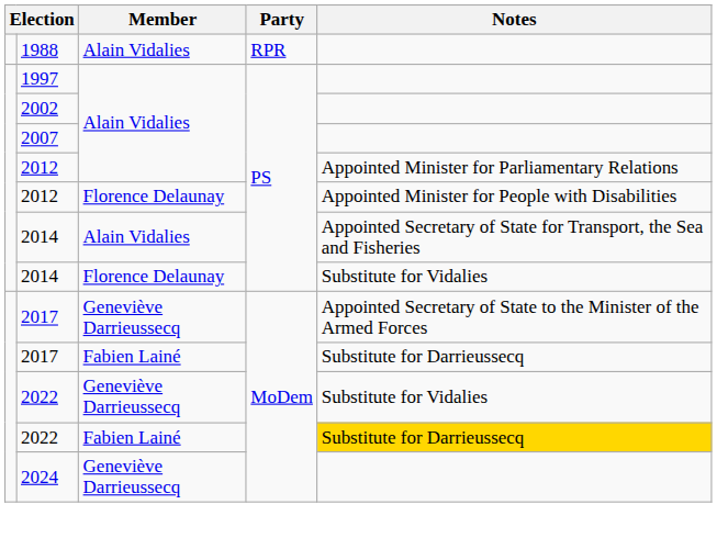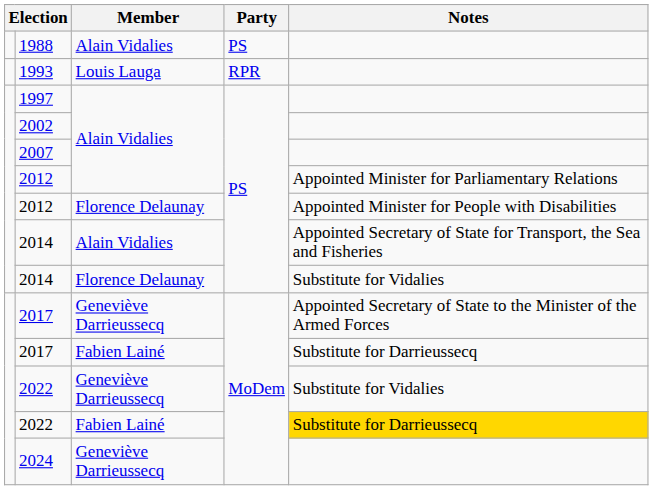1988 | Party: RPR -> PS
+ row: 1993 | Louis Lauga | RPR
